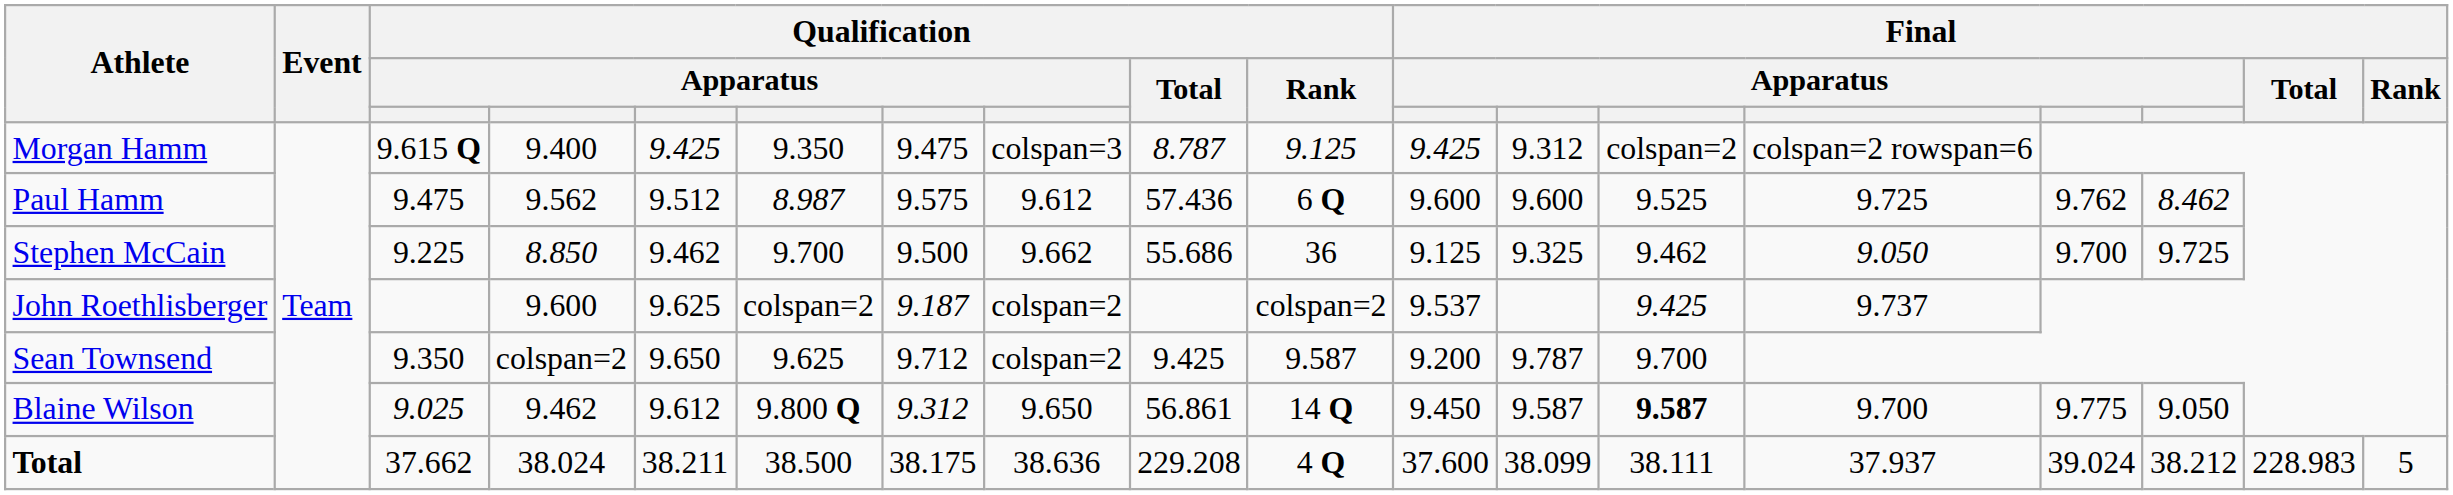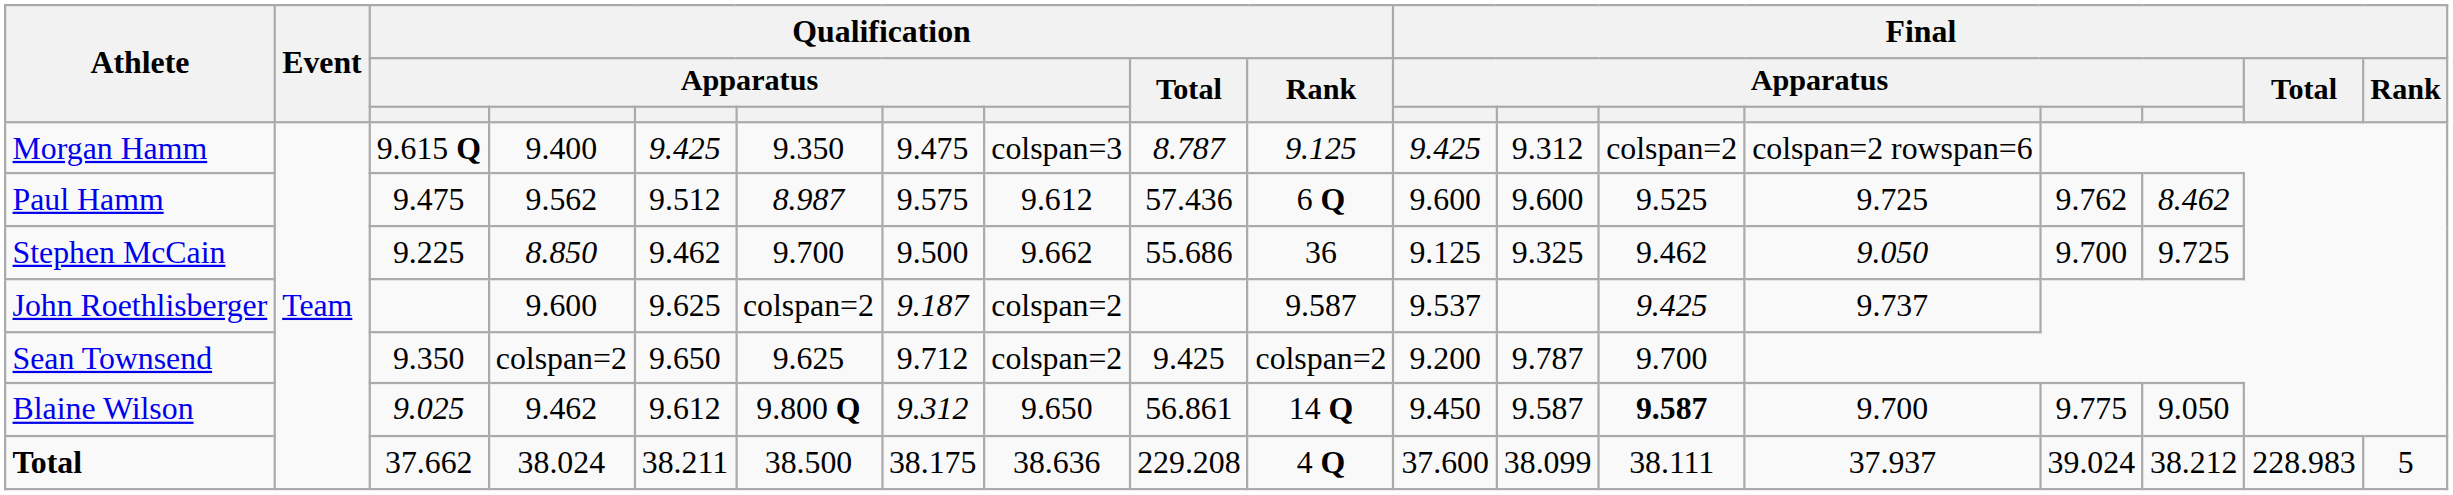John Roethlisberger | Qualification / Rank: colspan=2 -> 9.587
Sean Townsend | Qualification / Rank: 9.587 -> colspan=2
